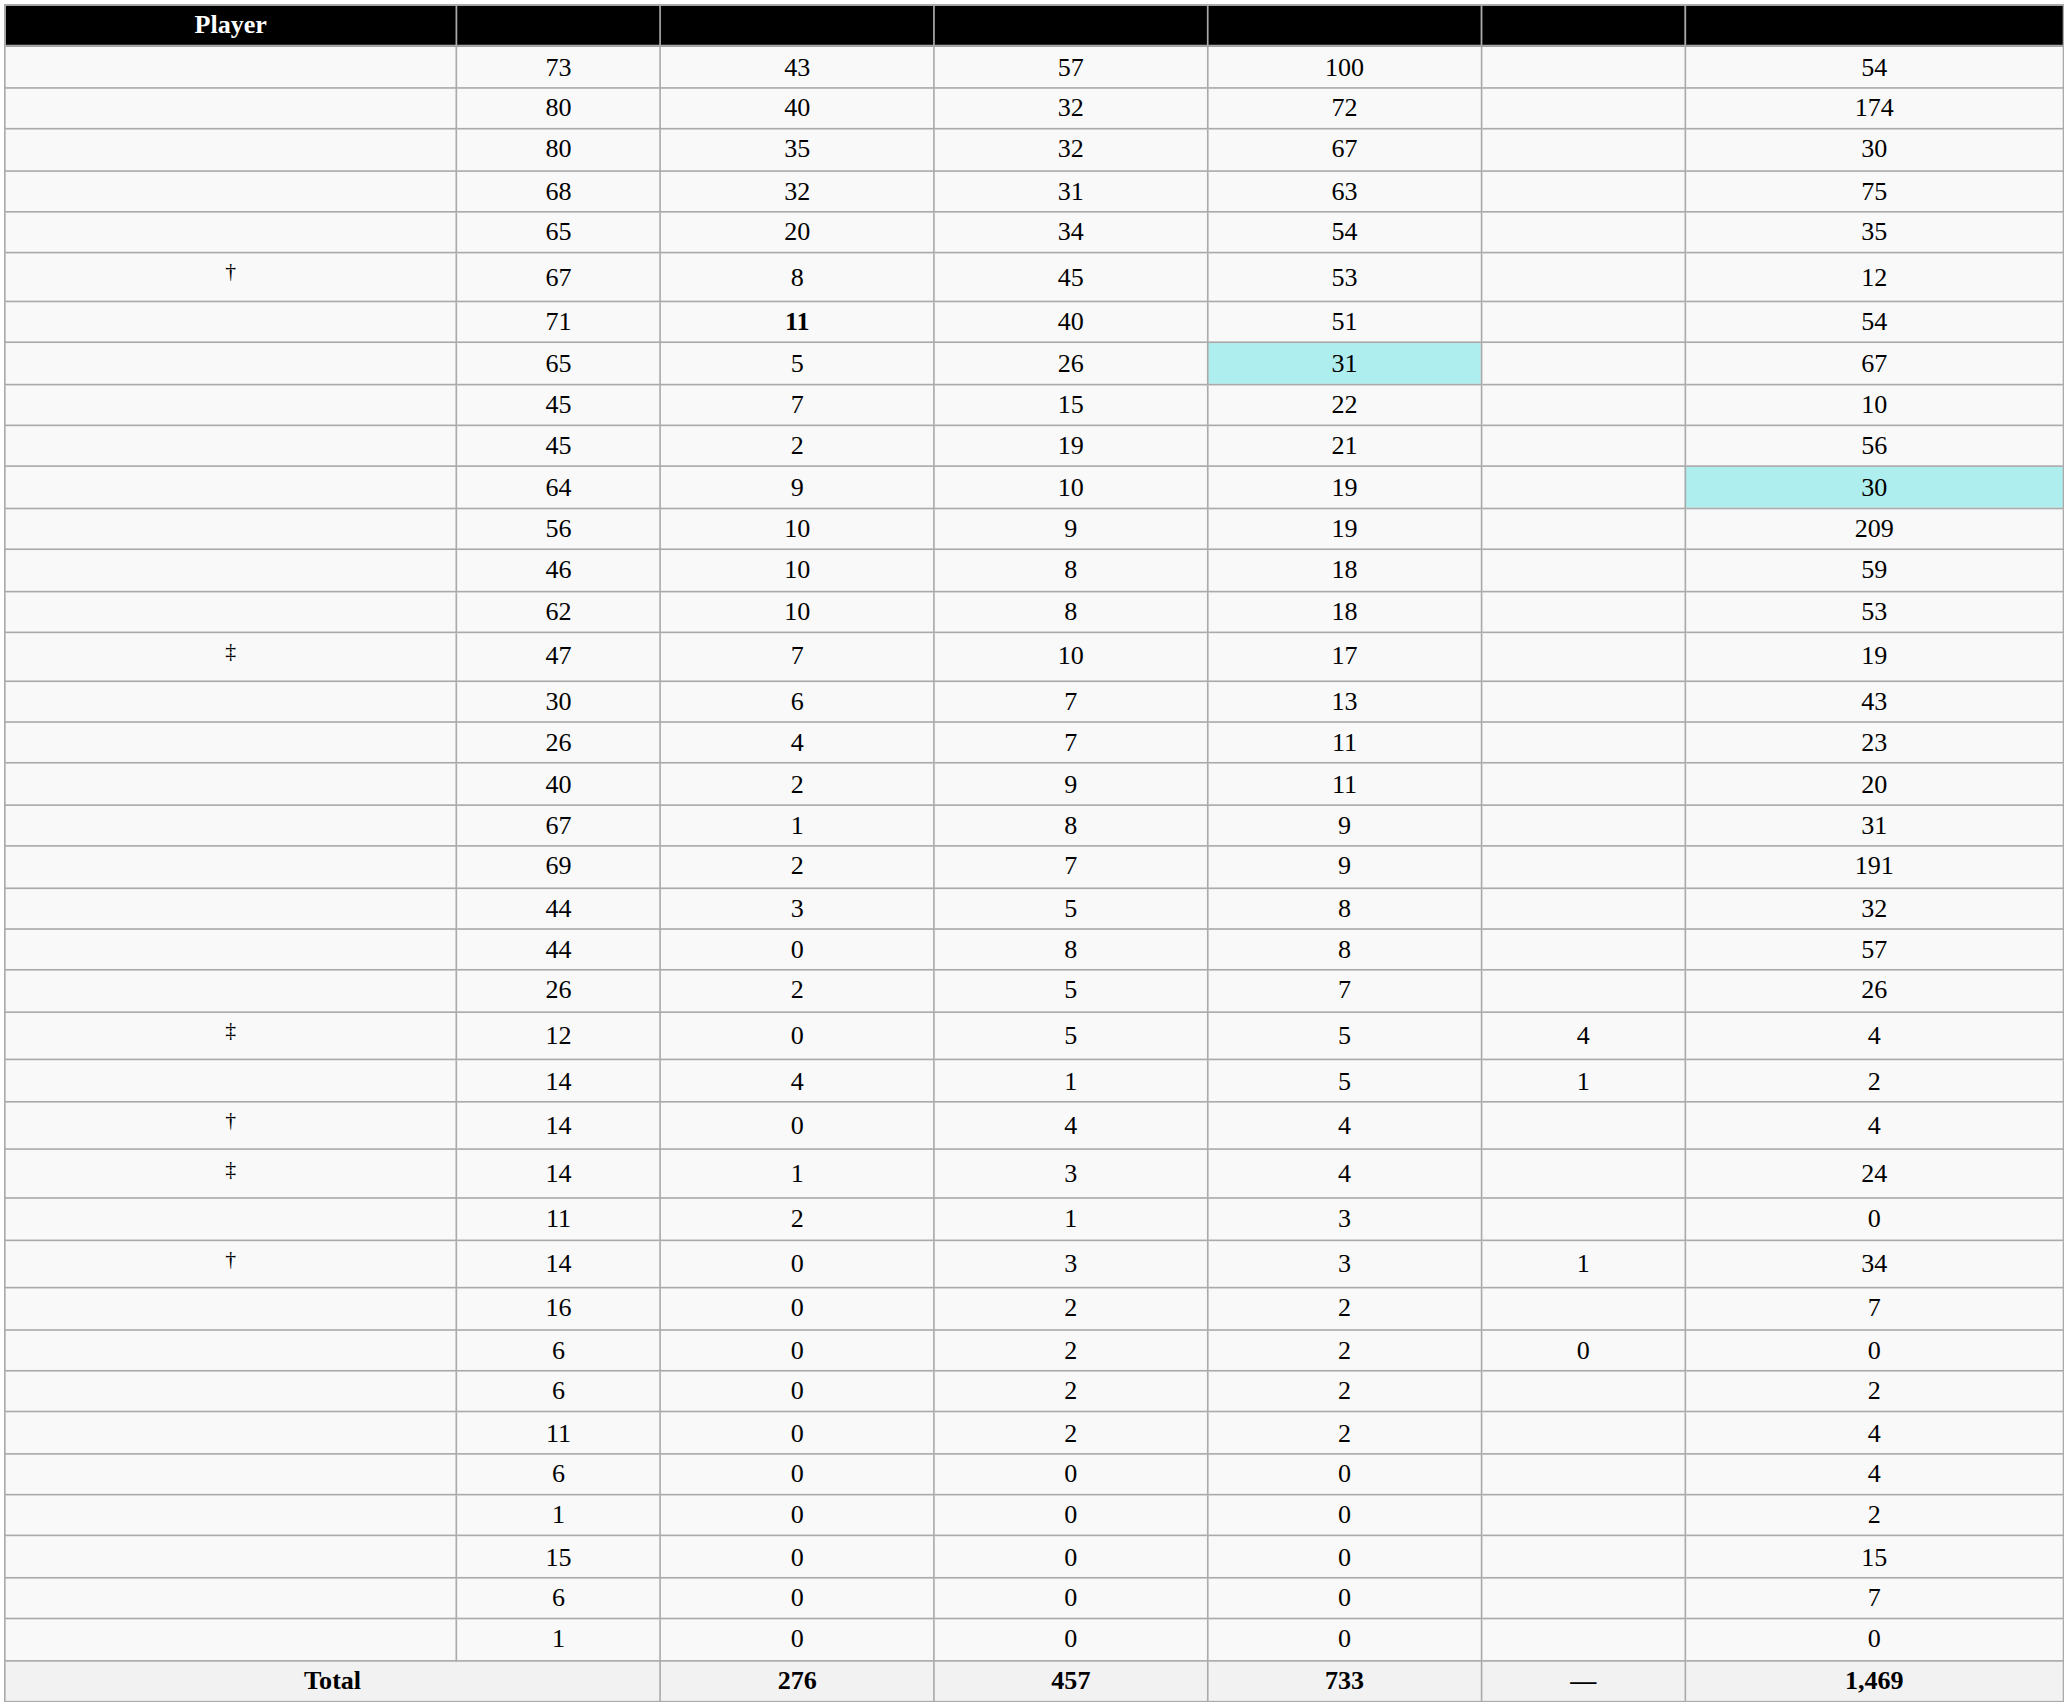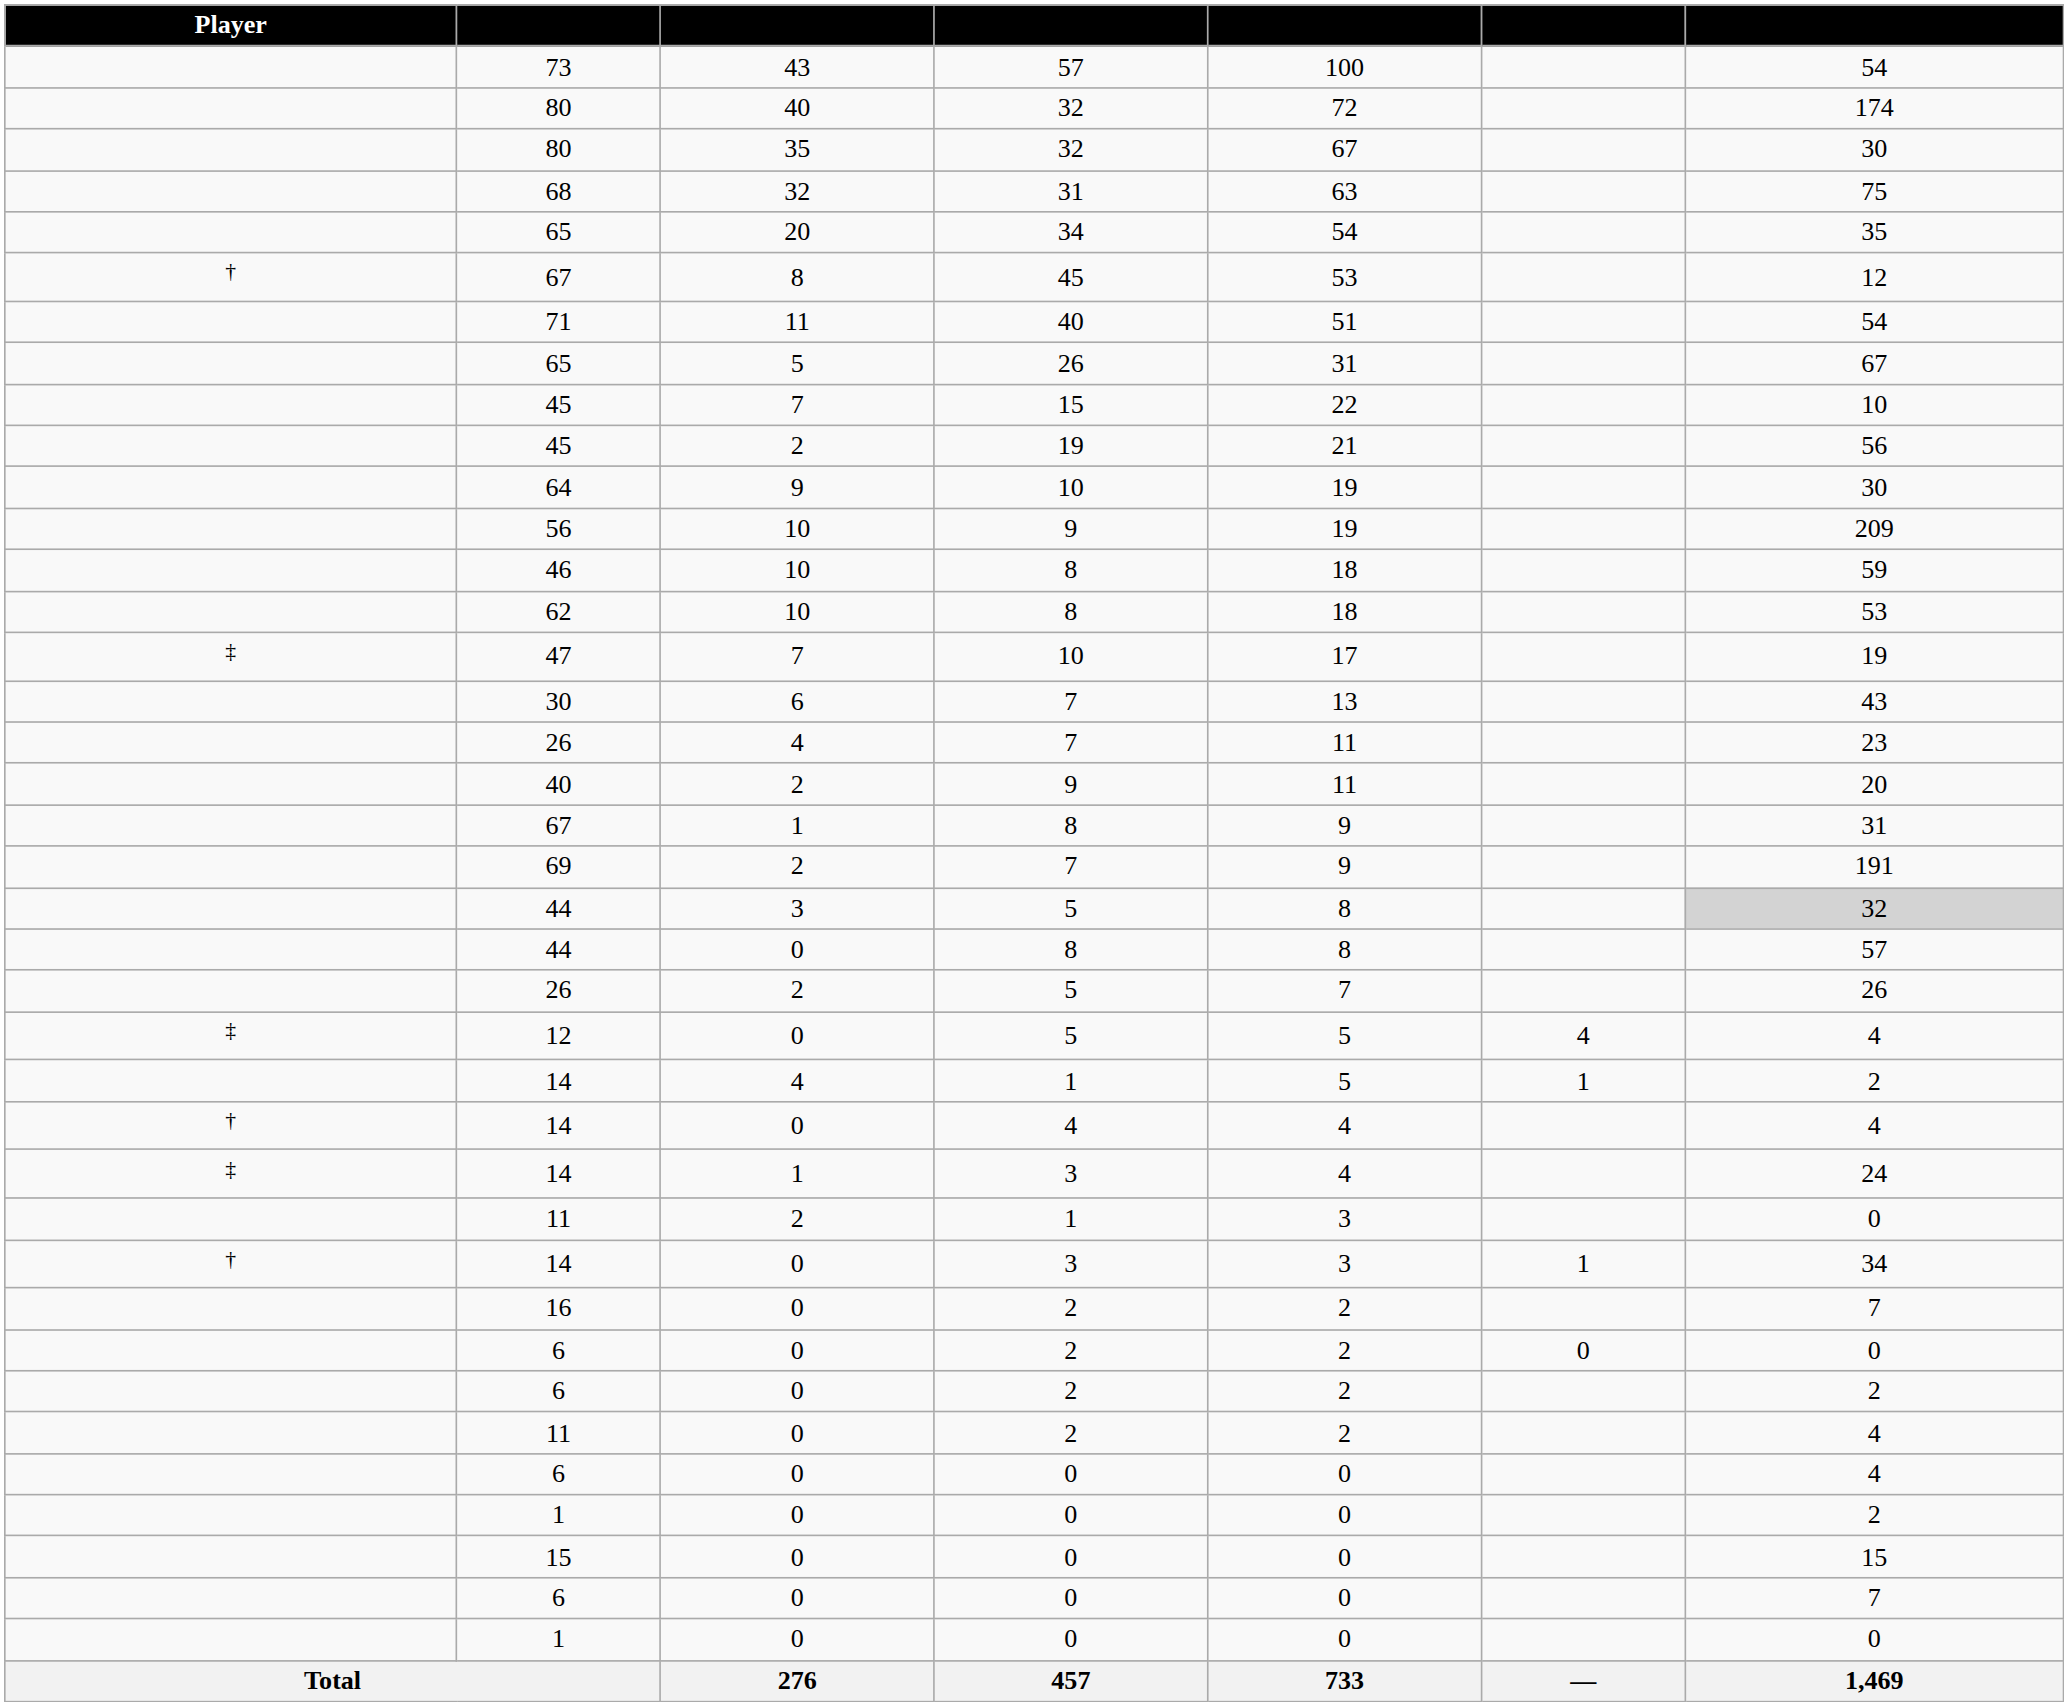71 | column 3: bold -> normal
65 / 26 | column 5: paleturquoise background -> no background
64 | column 7: paleturquoise background -> no background
44 / 5 | column 7: no background -> lightgrey background
